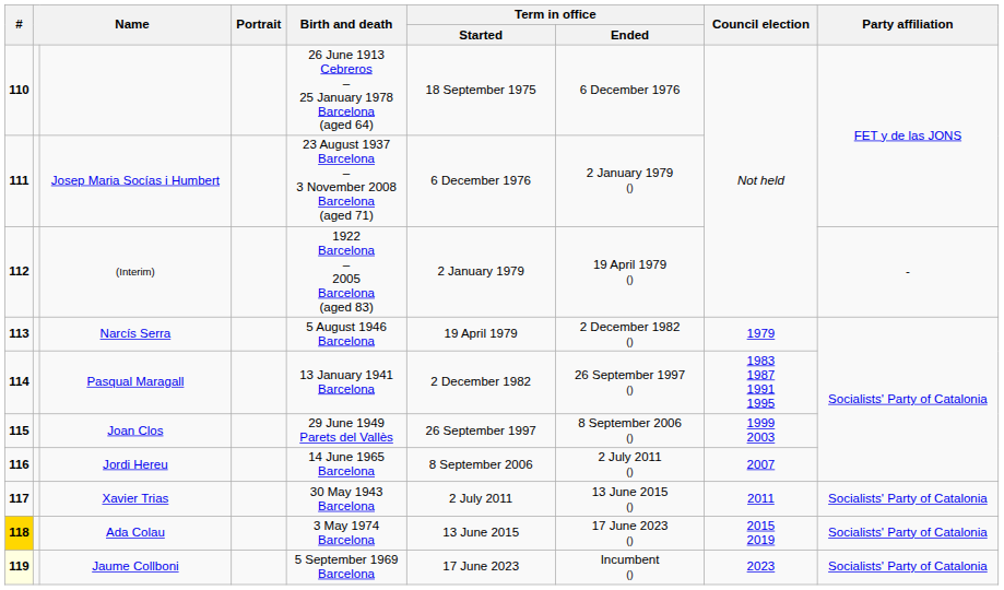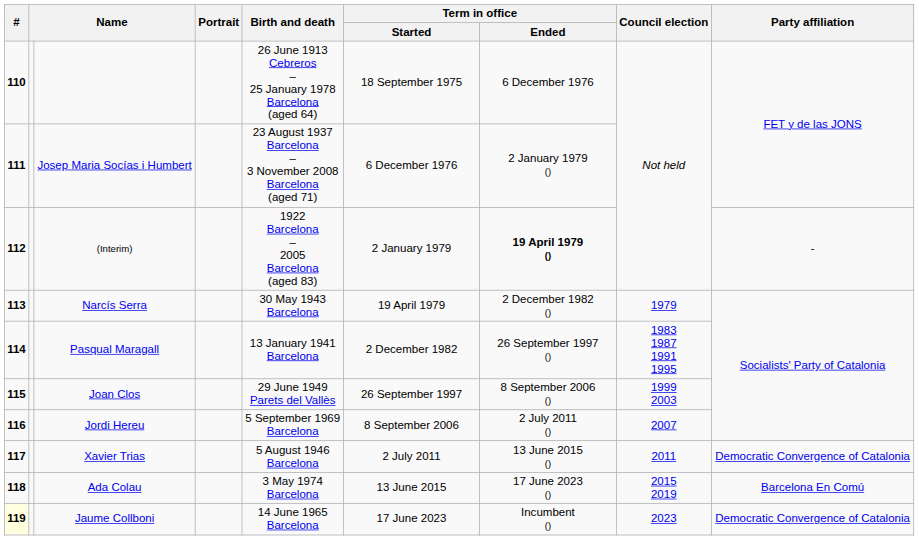(Interim) | Term in office / Ended: normal -> bold
Narcís Serra | Birth and death: 5 August 1946 Barcelona -> 30 May 1943 Barcelona
Jordi Hereu | Birth and death: 14 June 1965 Barcelona -> 5 September 1969 Barcelona
Xavier Trias | Birth and death: 30 May 1943 Barcelona -> 5 August 1946 Barcelona
Xavier Trias | Party affiliation: Socialists' Party of Catalonia -> Democratic Convergence of Catalonia
Ada Colau | #: gold background -> no background
Ada Colau | Party affiliation: Socialists' Party of Catalonia -> Barcelona En Comú
Jaume Collboni | Birth and death: 5 September 1969 Barcelona -> 14 June 1965 Barcelona
Jaume Collboni | Party affiliation: Socialists' Party of Catalonia -> Democratic Convergence of Catalonia
